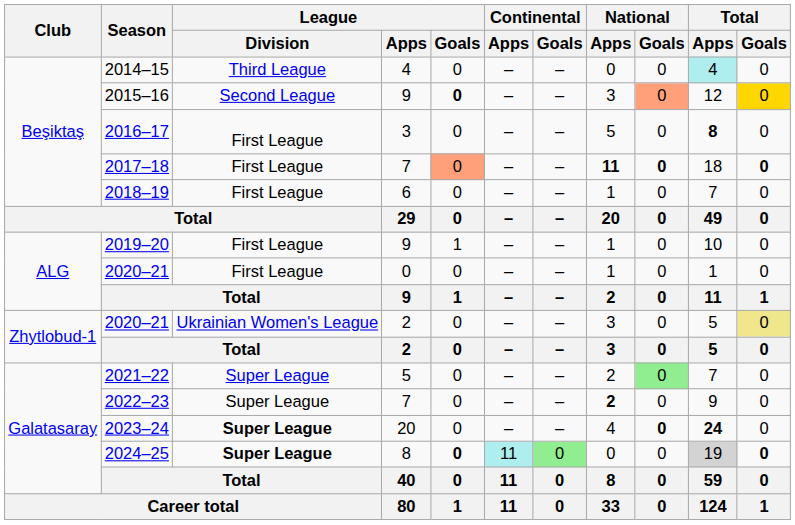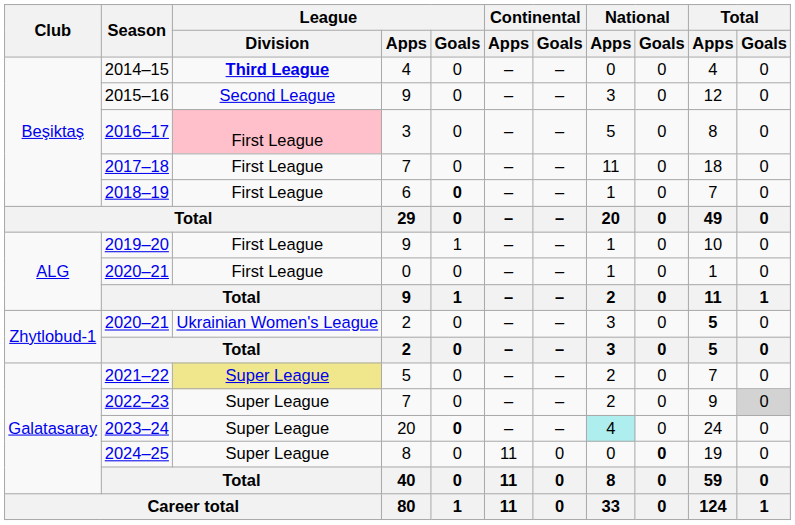2014–15 | League / Division: normal -> bold
2014–15 | Total / Apps: paleturquoise background -> no background
2015–16 | League / Goals: bold -> normal
2015–16 | National / Goals: lightsalmon background -> no background
2015–16 | Total / Goals: gold background -> no background
2016–17 | League / Division: no background -> pink background
2016–17 | Total / Apps: bold -> normal
2017–18 | League / Goals: lightsalmon background -> no background
2017–18 | National / Apps: bold -> normal
2017–18 | National / Goals: bold -> normal
2017–18 | Total / Goals: bold -> normal
2018–19 | League / Goals: normal -> bold
2020–21 / 2 | Total / Apps: normal -> bold
2020–21 / 2 | Total / Goals: khaki background -> no background
2021–22 | League / Division: no background -> khaki background
2021–22 | National / Goals: lightgreen background -> no background
2022–23 | National / Apps: bold -> normal
2022–23 | Total / Goals: no background -> lightgrey background
2023–24 | League / Division: bold -> normal
2023–24 | League / Goals: normal -> bold
2023–24 | National / Apps: no background -> paleturquoise background
2023–24 | National / Goals: bold -> normal
2023–24 | Total / Apps: bold -> normal
2024–25 | League / Division: bold -> normal
2024–25 | League / Goals: bold -> normal
2024–25 | Continental / Apps: paleturquoise background -> no background
2024–25 | Continental / Goals: lightgreen background -> no background
2024–25 | National / Goals: normal -> bold
2024–25 | Total / Apps: lightgrey background -> no background
2024–25 | Total / Goals: bold -> normal
